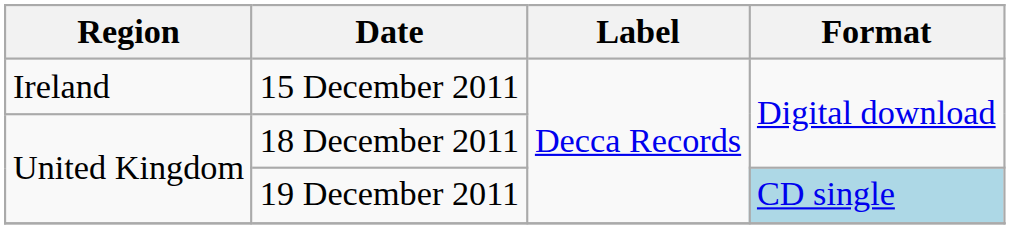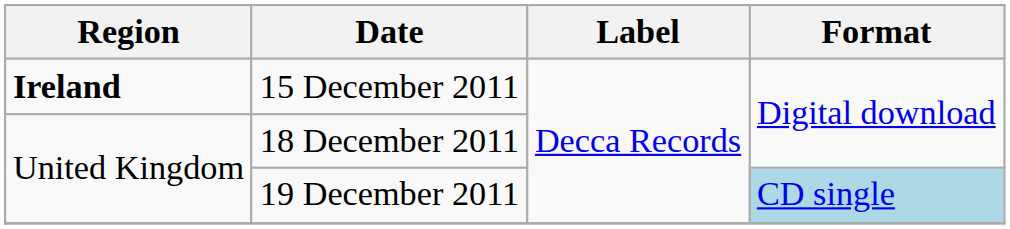15 December 2011 | Region: normal -> bold
